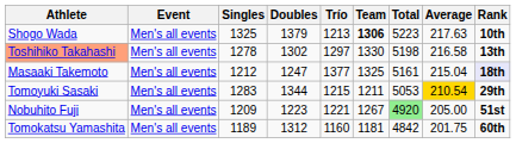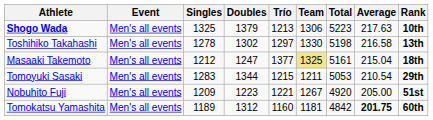row 2 | Athlete: normal -> bold
row 2 | Team: bold -> normal
row 3 | Athlete: lightsalmon background -> no background
row 4 | Team: no background -> khaki background
row 4 | Rank: lavender background -> no background
row 5 | Average: gold background -> no background
row 6 | Total: lightgreen background -> no background
row 7 | Average: normal -> bold
